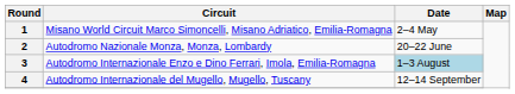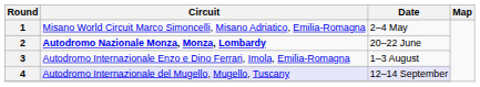2 | Circuit: normal -> bold
3 | Date: lightblue background -> no background
4 | Circuit: no background -> lavender background
4 | Date: no background -> lavender background
